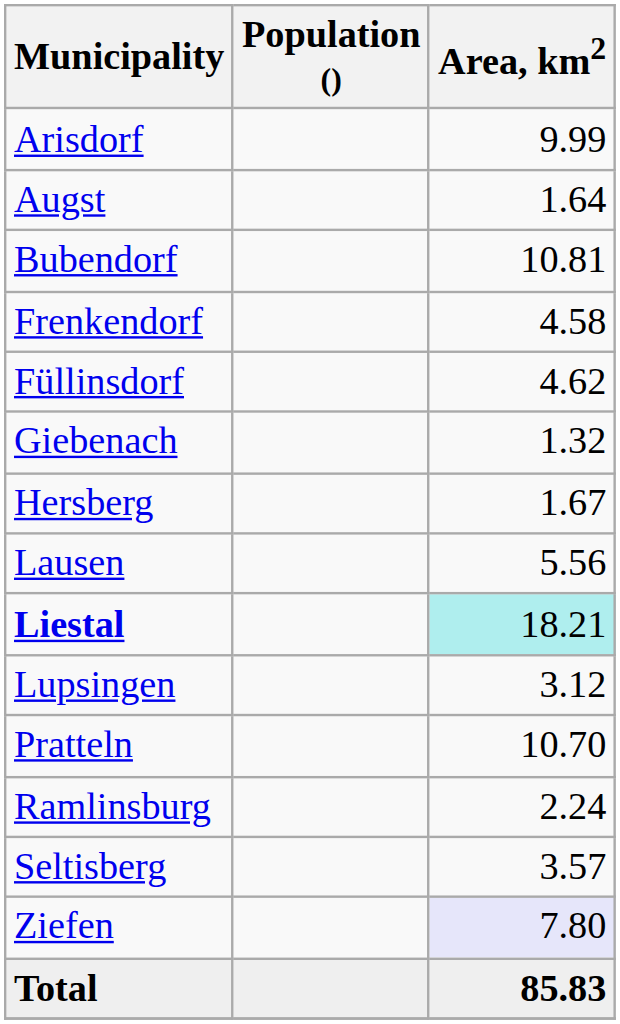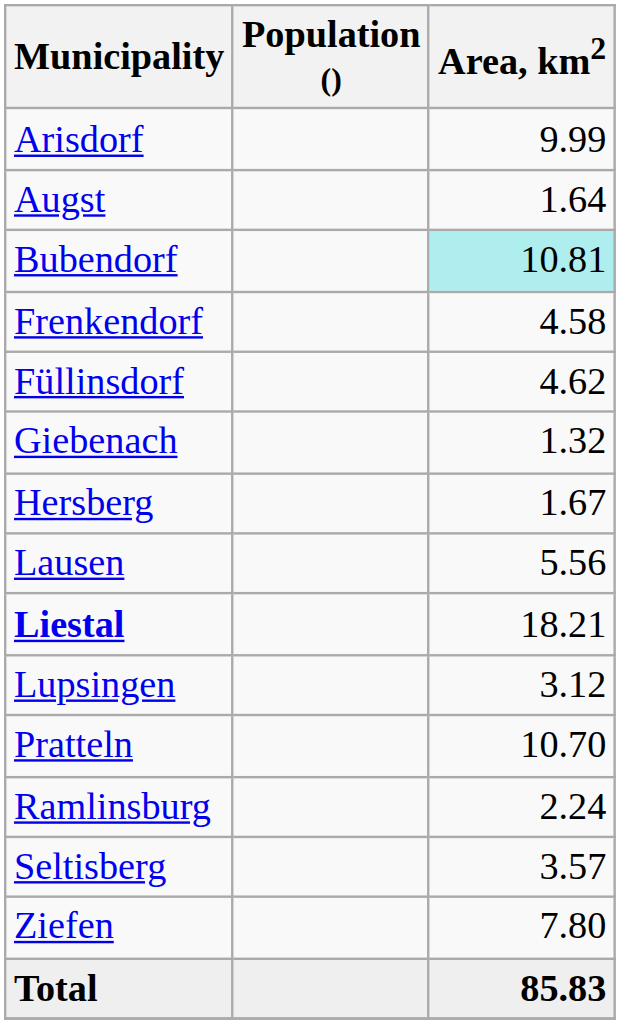Bubendorf | Area, km2: no background -> paleturquoise background
Liestal | Area, km2: paleturquoise background -> no background
Ziefen | Area, km2: lavender background -> no background
